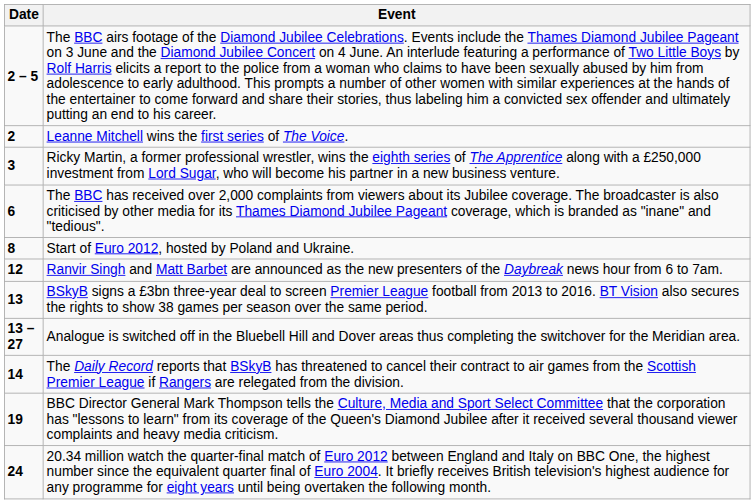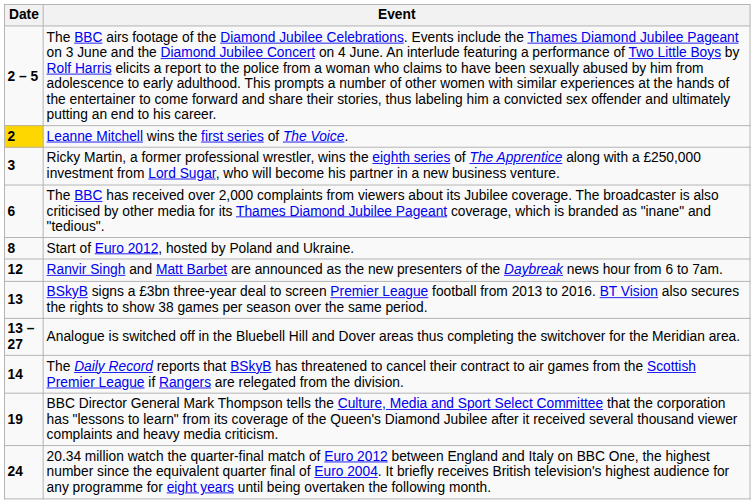Leanne Mitchell wins the first series of The Voice. | Date: no background -> gold background
